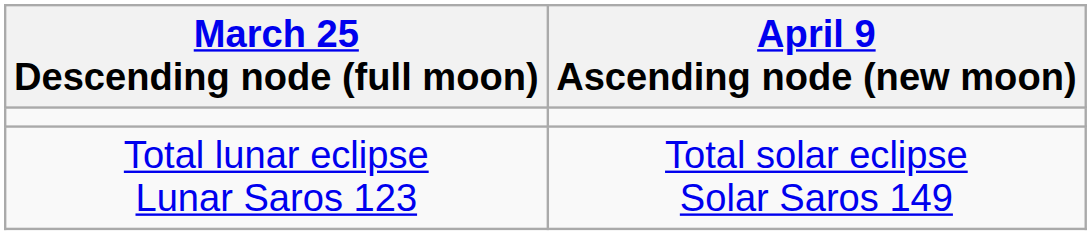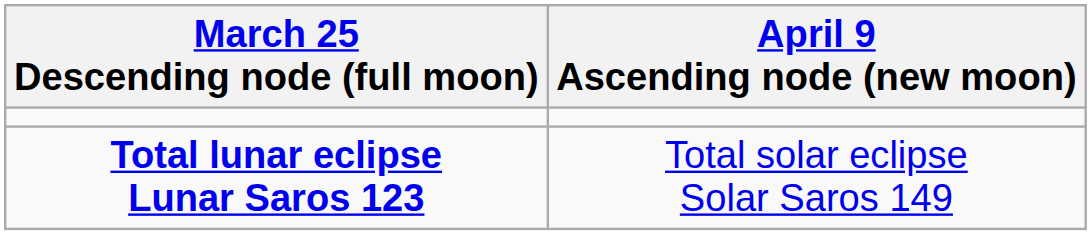row 3 | March 25 Descending node (full moon): normal -> bold
